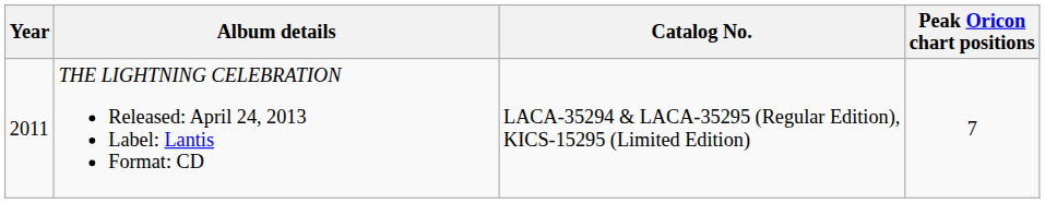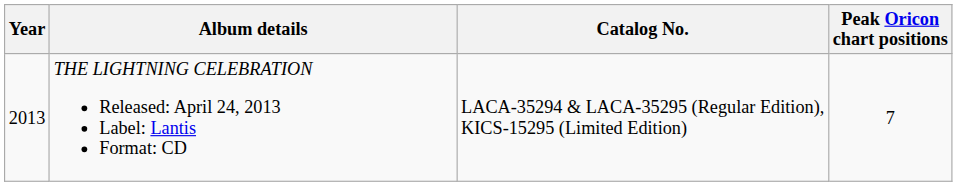row 2 | Year: 2011 -> 2013
